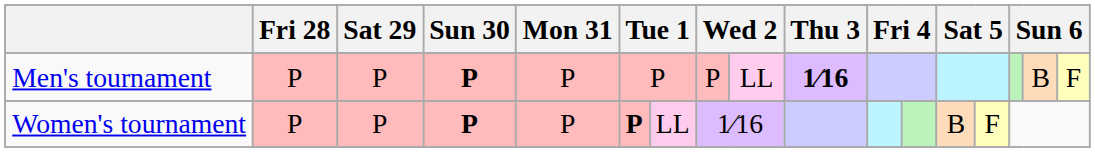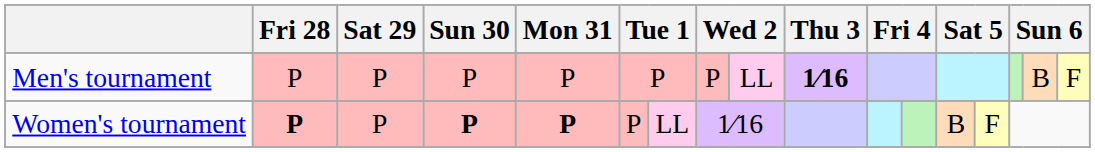Men's tournament | Sun 30: bold -> normal
Women's tournament | Fri 28: normal -> bold
Women's tournament | Mon 31: normal -> bold
Women's tournament | column 6: bold -> normal
